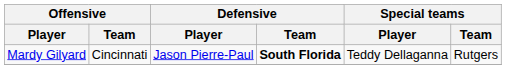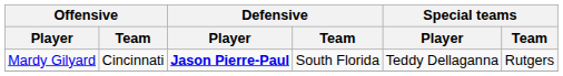Mardy Gilyard | Defensive / Player: normal -> bold
Mardy Gilyard | Defensive / Team: bold -> normal
